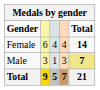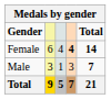Female | column 4: normal -> bold
Male | Total: khaki background -> no background
